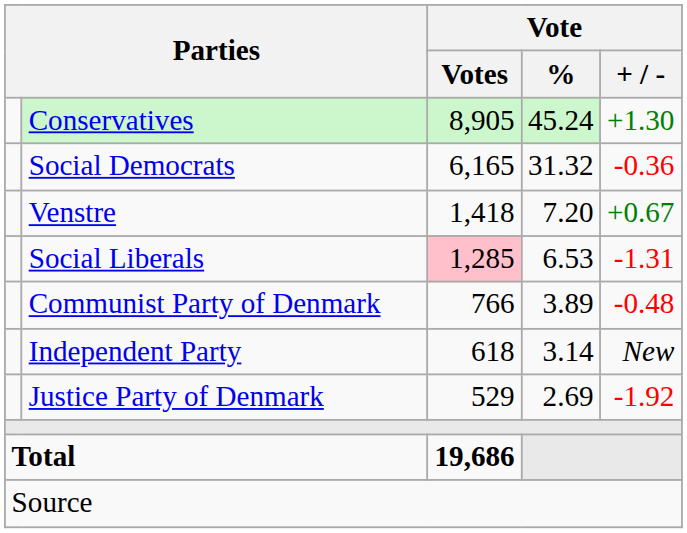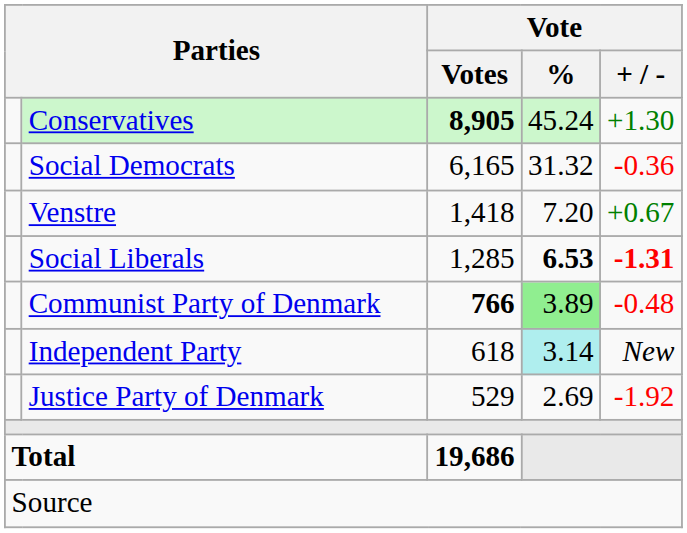Conservatives | Vote / Votes: normal -> bold
Social Liberals | Vote / Votes: pink background -> no background
Social Liberals | Vote / %: normal -> bold
Social Liberals | Vote / + / -: normal -> bold
Communist Party of Denmark | Vote / Votes: normal -> bold
Communist Party of Denmark | Vote / %: no background -> lightgreen background
Independent Party | Vote / %: no background -> paleturquoise background
